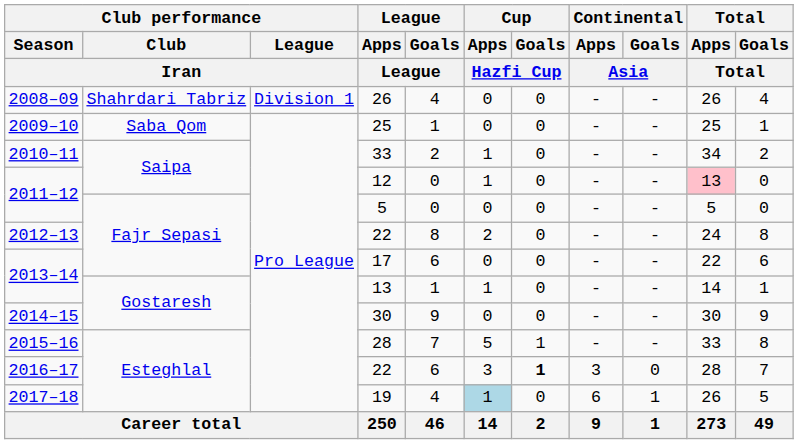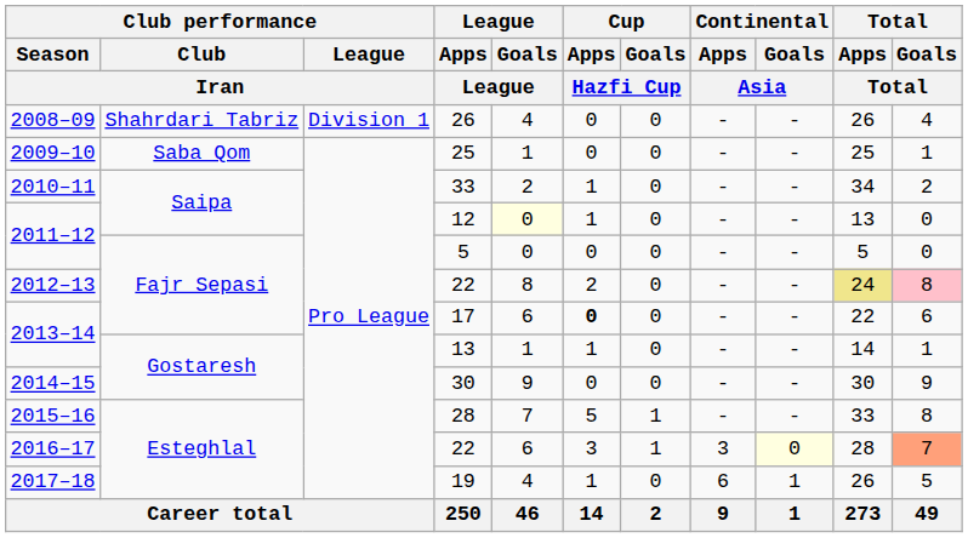12 | League / Goals / League: no background -> lightyellow background
12 | Total / Apps / Total: pink background -> no background
2012–13 / 22 | Total / Apps / Total: no background -> khaki background
2012–13 / 22 | Total / Goals / Total: no background -> pink background
17 | Cup / Apps / Hazfi Cup: normal -> bold
2016–17 / 22 | Cup / Goals / Hazfi Cup: bold -> normal
2016–17 / 22 | Continental / Goals / Asia: no background -> lightyellow background
2016–17 / 22 | Total / Goals / Total: no background -> lightsalmon background
19 | Cup / Apps / Hazfi Cup: lightblue background -> no background
